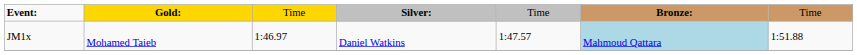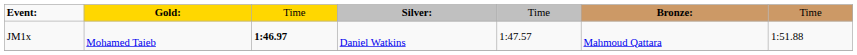JM1x | column 3: normal -> bold
JM1x | column 6: lightblue background -> no background
